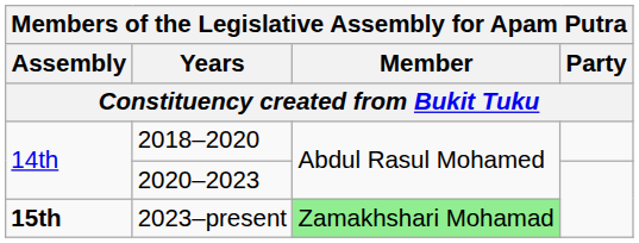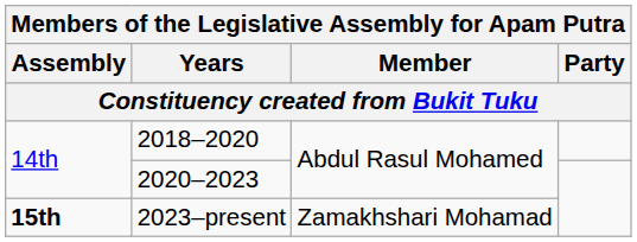2023–present | Member: lightgreen background -> no background
